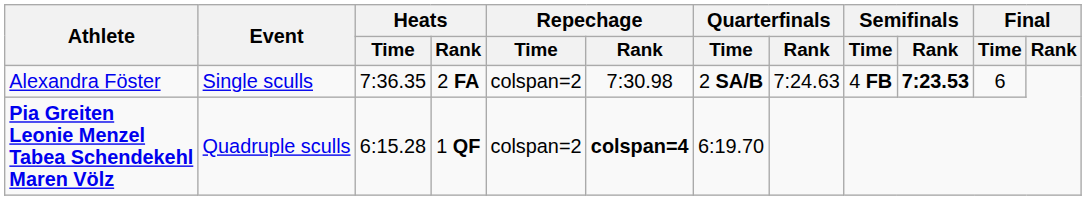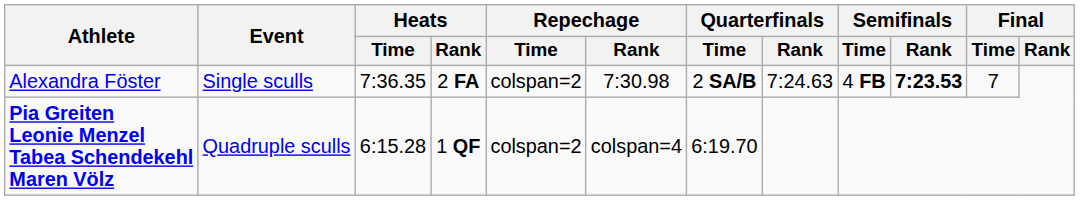Alexandra Föster | Final / Time: 6 -> 7
Pia Greiten Leonie Menzel Tabea Schendekehl Maren Völz | Repechage / Rank: bold -> normal
